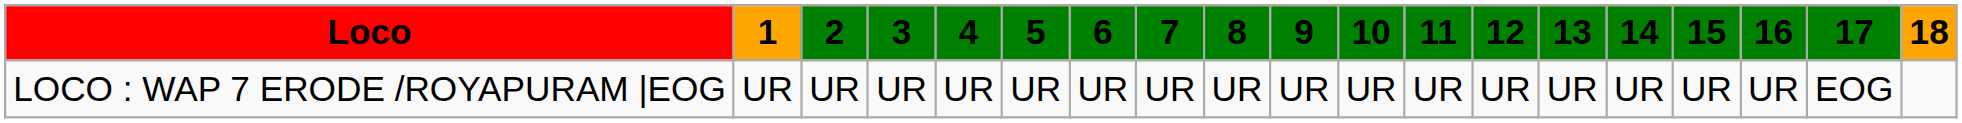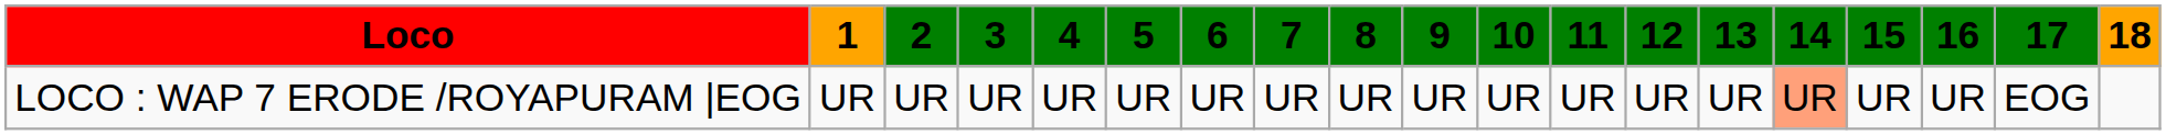LOCO : WAP 7 ERODE /ROYAPURAM |EOG | 14: no background -> lightsalmon background
